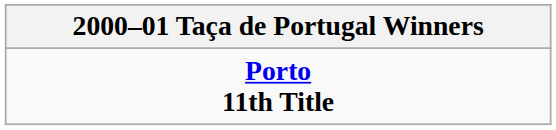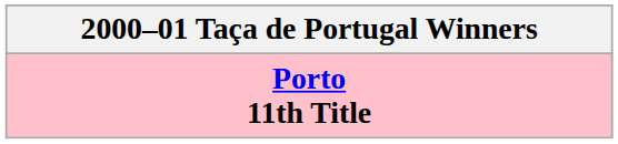row 2 | column 1: no background -> pink background
